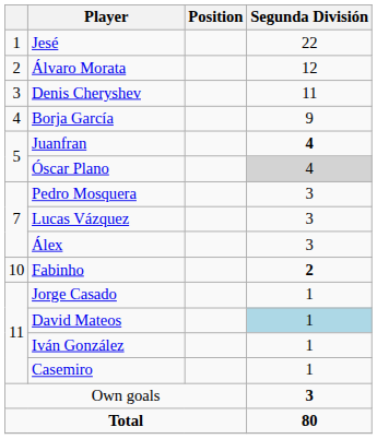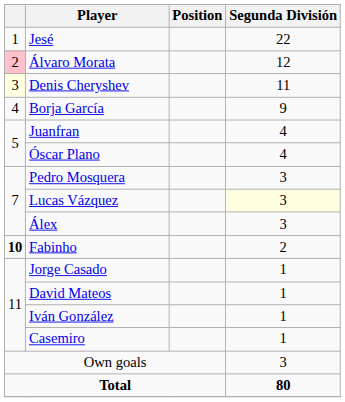Álvaro Morata | column 1: no background -> pink background
Denis Cheryshev | column 1: no background -> lightyellow background
Juanfran | Segunda División: bold -> normal
Óscar Plano | Segunda División: lightgrey background -> no background
Lucas Vázquez | Segunda División: no background -> lightyellow background
Fabinho | column 1: normal -> bold
Fabinho | Segunda División: bold -> normal
David Mateos | Segunda División: lightblue background -> no background
Own goals | Segunda División: bold -> normal
